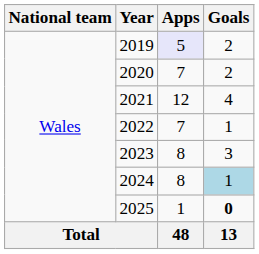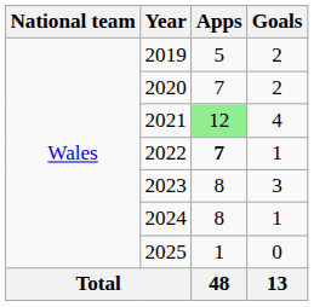2019 | Apps: lavender background -> no background
2021 | Apps: no background -> lightgreen background
2022 | Apps: normal -> bold
2024 | Goals: lightblue background -> no background
2025 | Goals: bold -> normal
